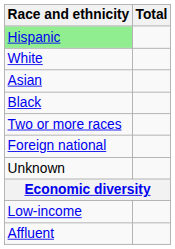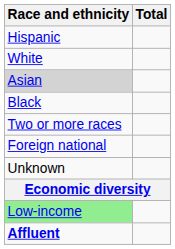Hispanic | Race and ethnicity: lightgreen background -> no background
Asian | Race and ethnicity: no background -> lightgrey background
Low-income | Race and ethnicity: no background -> lightgreen background
Affluent | Race and ethnicity: normal -> bold
